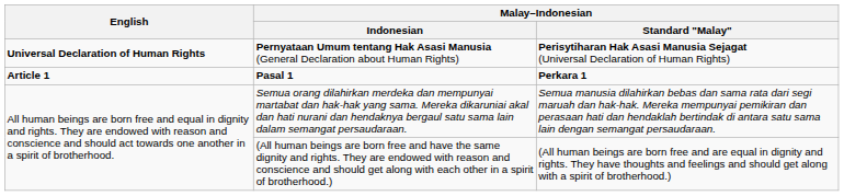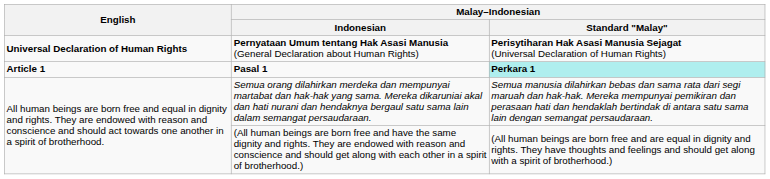Pasal 1 | Malay–Indonesian / Standard "Malay": no background -> paleturquoise background
